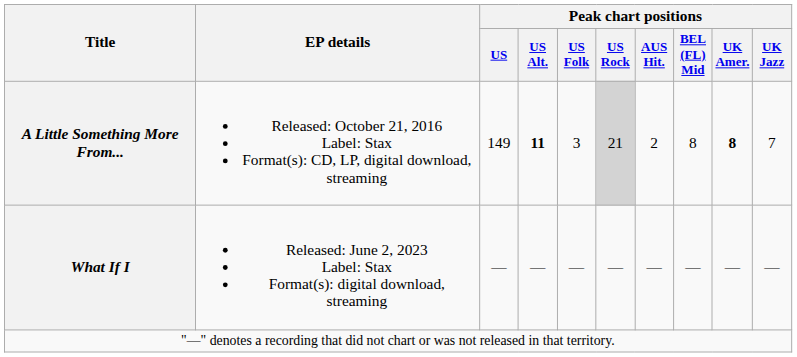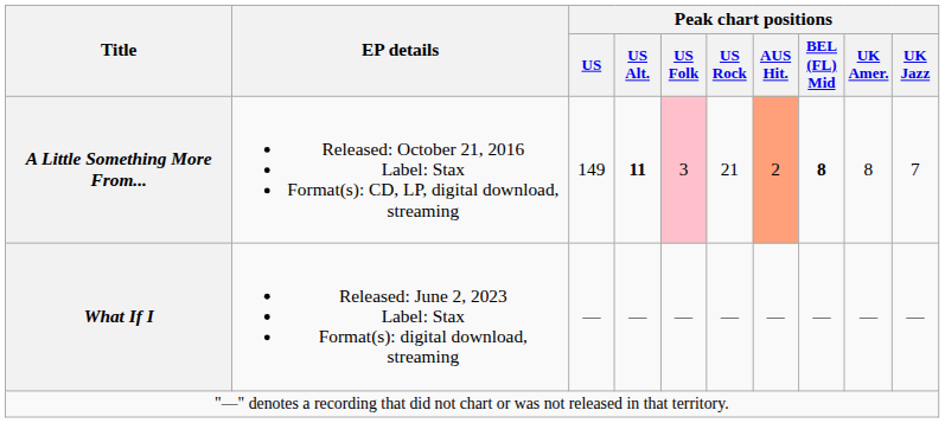A Little Something More From... | Peak chart positions / US Folk: no background -> pink background
A Little Something More From... | Peak chart positions / US Rock: lightgrey background -> no background
A Little Something More From... | Peak chart positions / AUS Hit.: no background -> lightsalmon background
A Little Something More From... | Peak chart positions / BEL (FL) Mid: normal -> bold
A Little Something More From... | Peak chart positions / UK Amer.: bold -> normal
